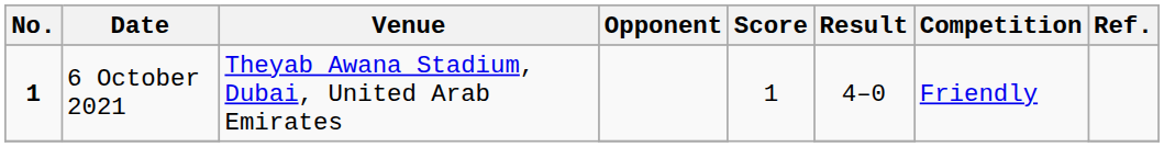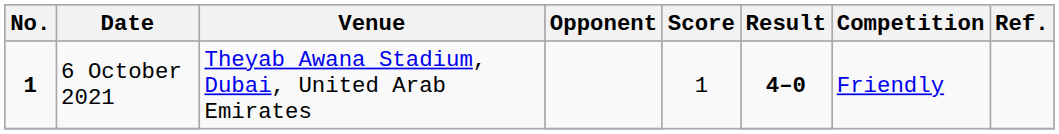6 October 2021 | Result: normal -> bold
